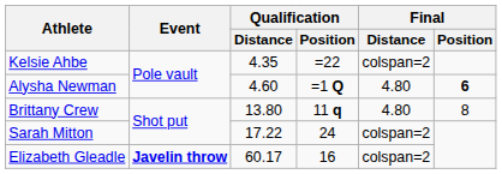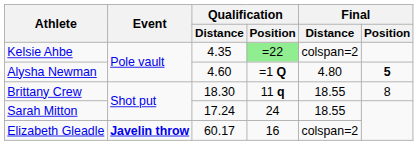Kelsie Ahbe | Qualification / Position: no background -> lightgreen background
Alysha Newman | Final / Position: 6 -> 5
Brittany Crew | Qualification / Distance: 13.80 -> 18.30
Brittany Crew | Final / Distance: 4.80 -> 18.55
Sarah Mitton | Qualification / Distance: 17.22 -> 17.24
Sarah Mitton | Final / Distance: colspan=2 -> 18.55
